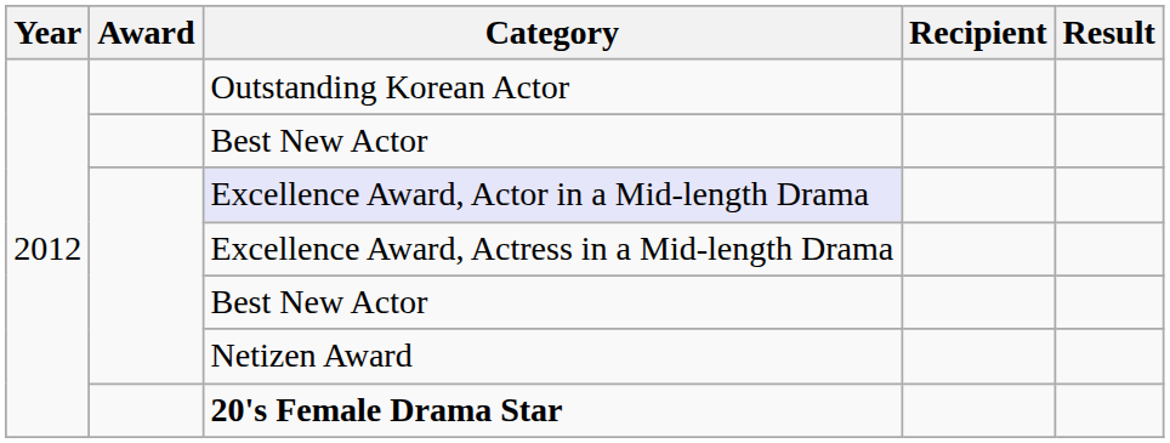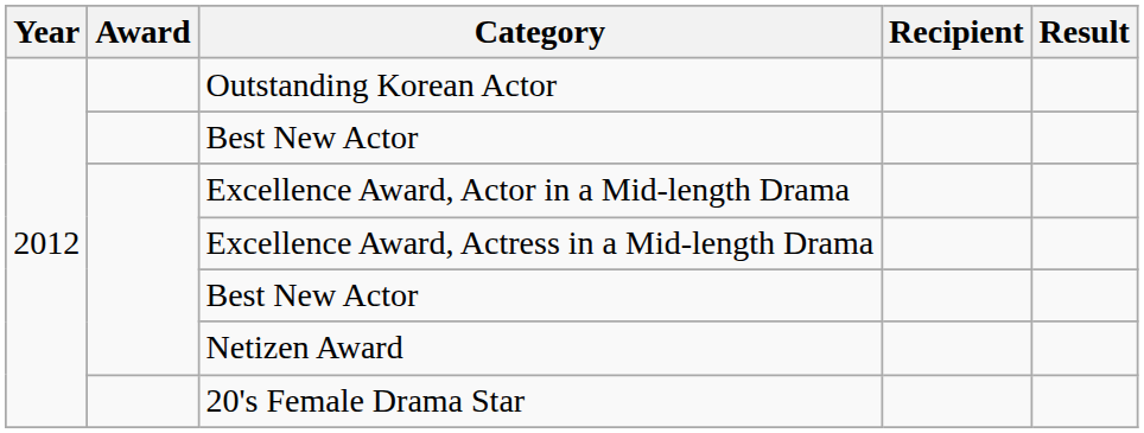Excellence Award, Actor in a Mid-length Drama | Category: lavender background -> no background
20's Female Drama Star | Category: bold -> normal
